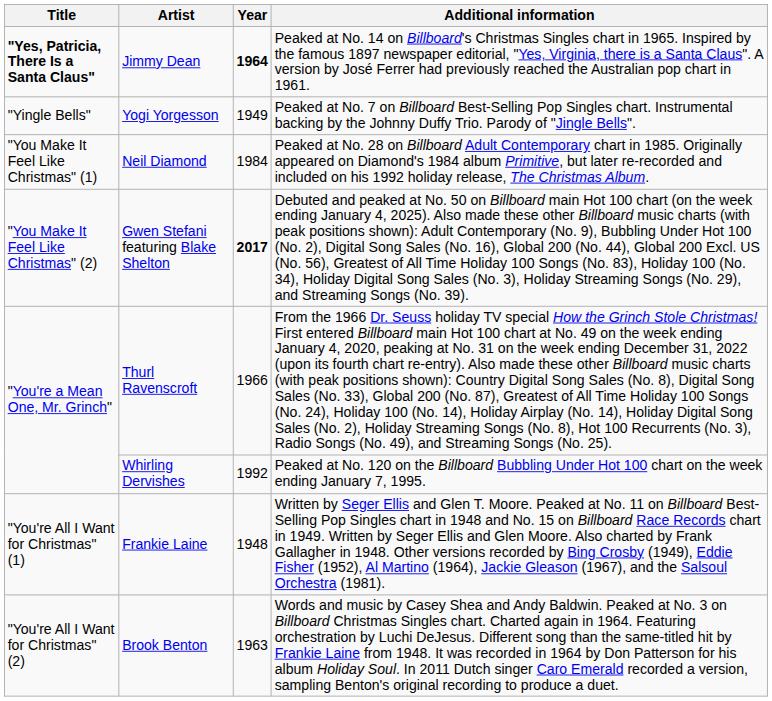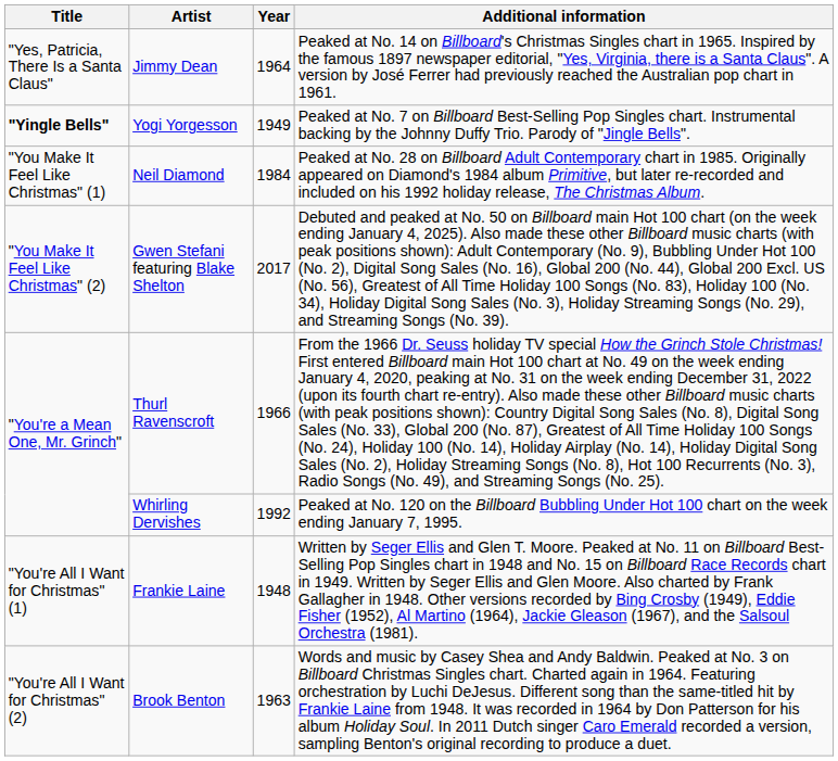Jimmy Dean | Title: bold -> normal
Jimmy Dean | Year: bold -> normal
Yogi Yorgesson | Title: normal -> bold
Gwen Stefani featuring Blake Shelton | Year: bold -> normal
